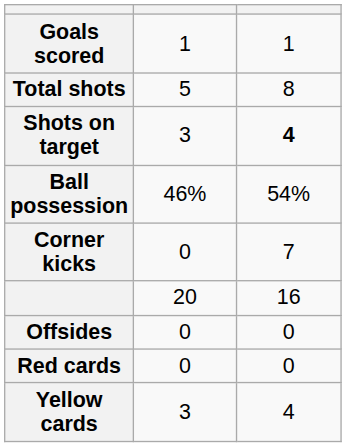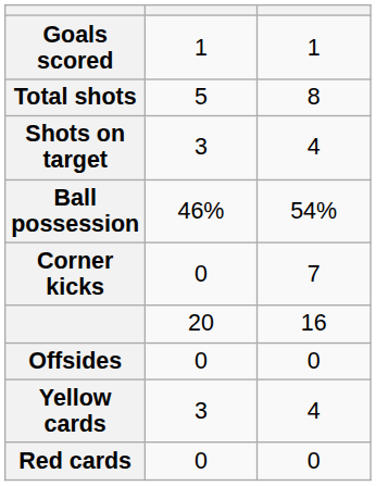Shots on target | column 3: bold -> normal
rows swapped: Yellow cards <-> Red cards
